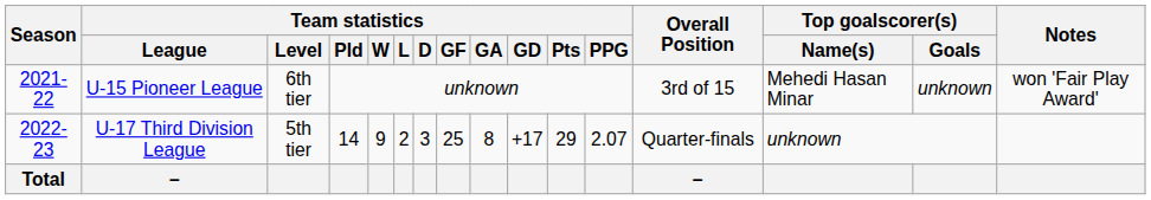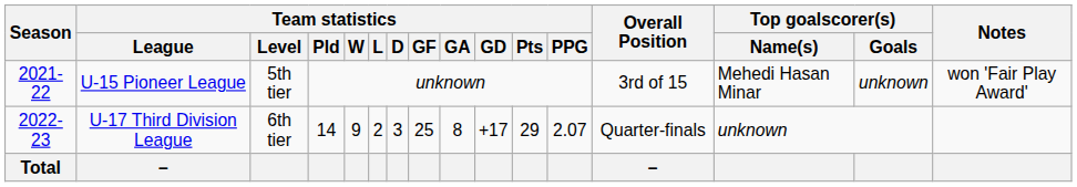U-15 Pioneer League | Team statistics / Level: 6th tier -> 5th tier
U-17 Third Division League | Team statistics / Level: 5th tier -> 6th tier
